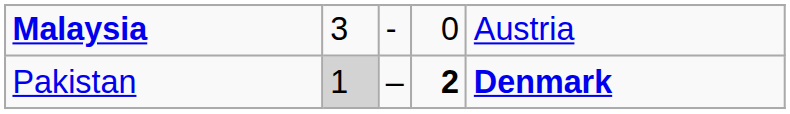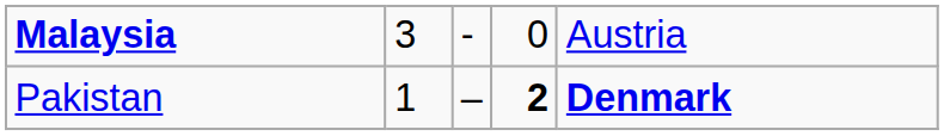Pakistan | column 2: lightgrey background -> no background
